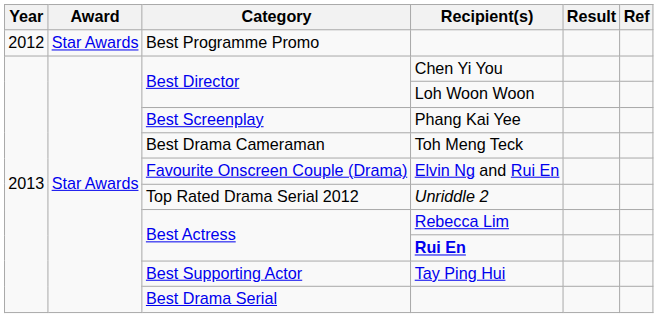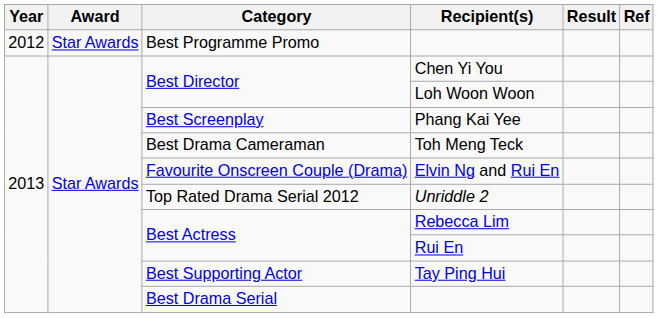Rui En | Recipient(s): bold -> normal
